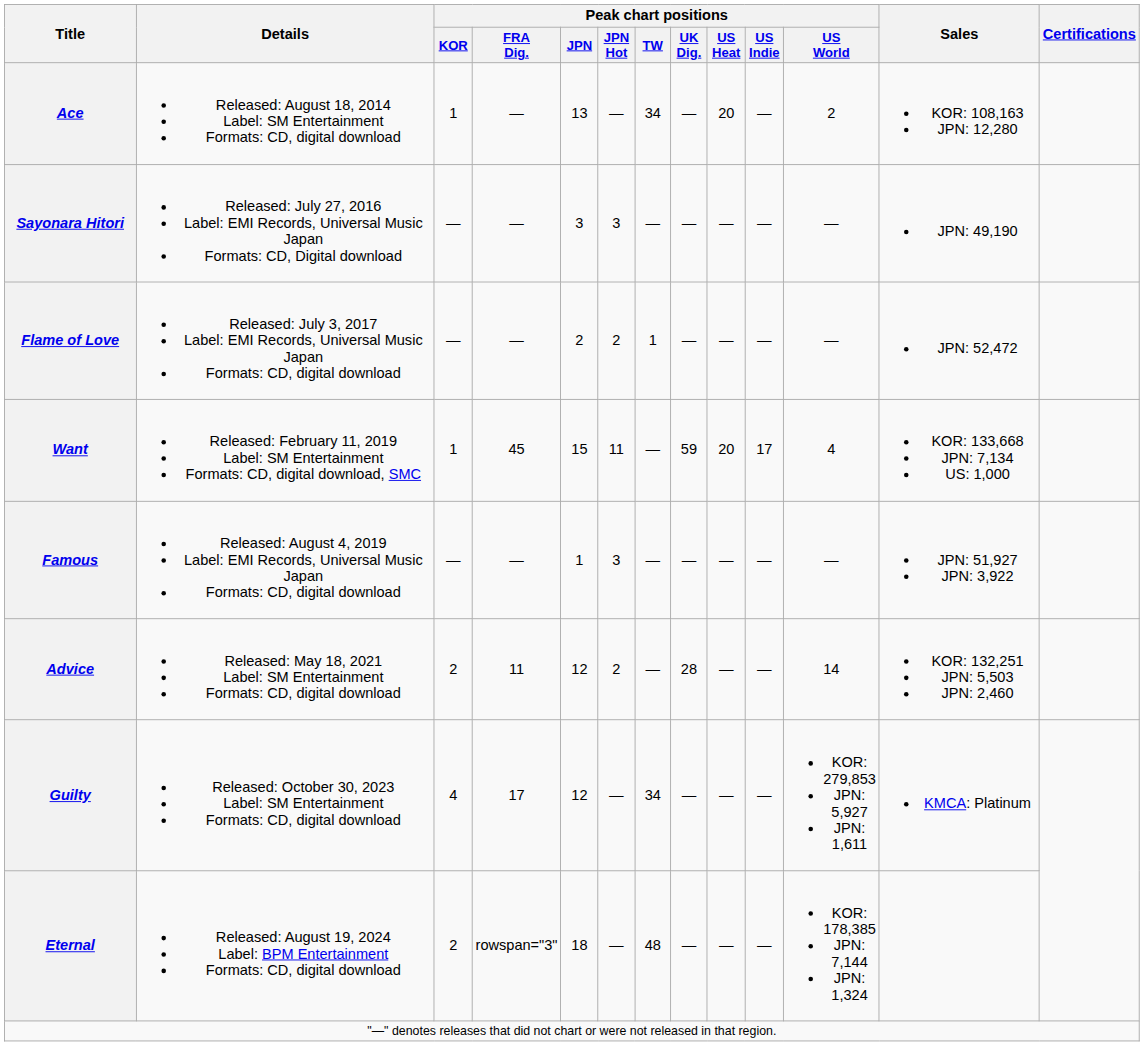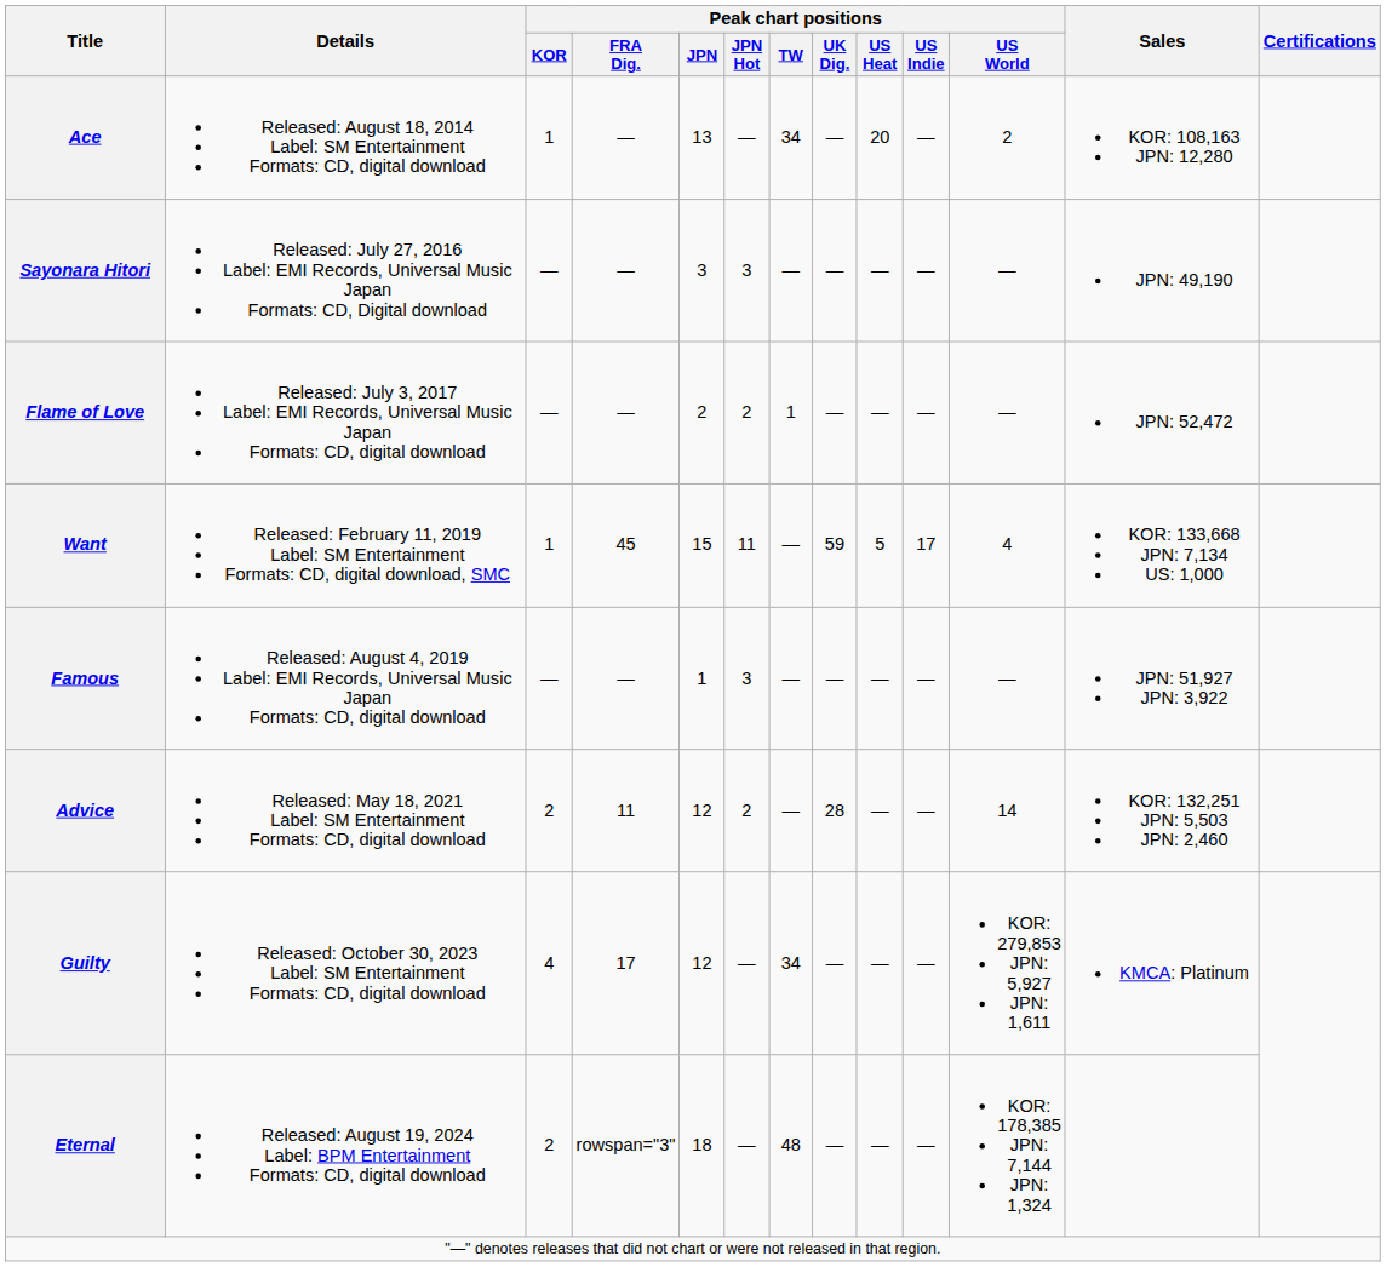Want | Peak chart positions / US Heat: 20 -> 5
